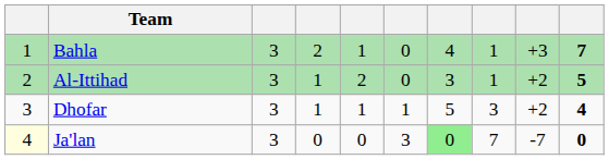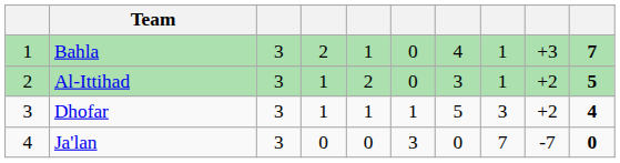Ja'lan | column 1: lightyellow background -> no background
Ja'lan | column 7: lightgreen background -> no background
